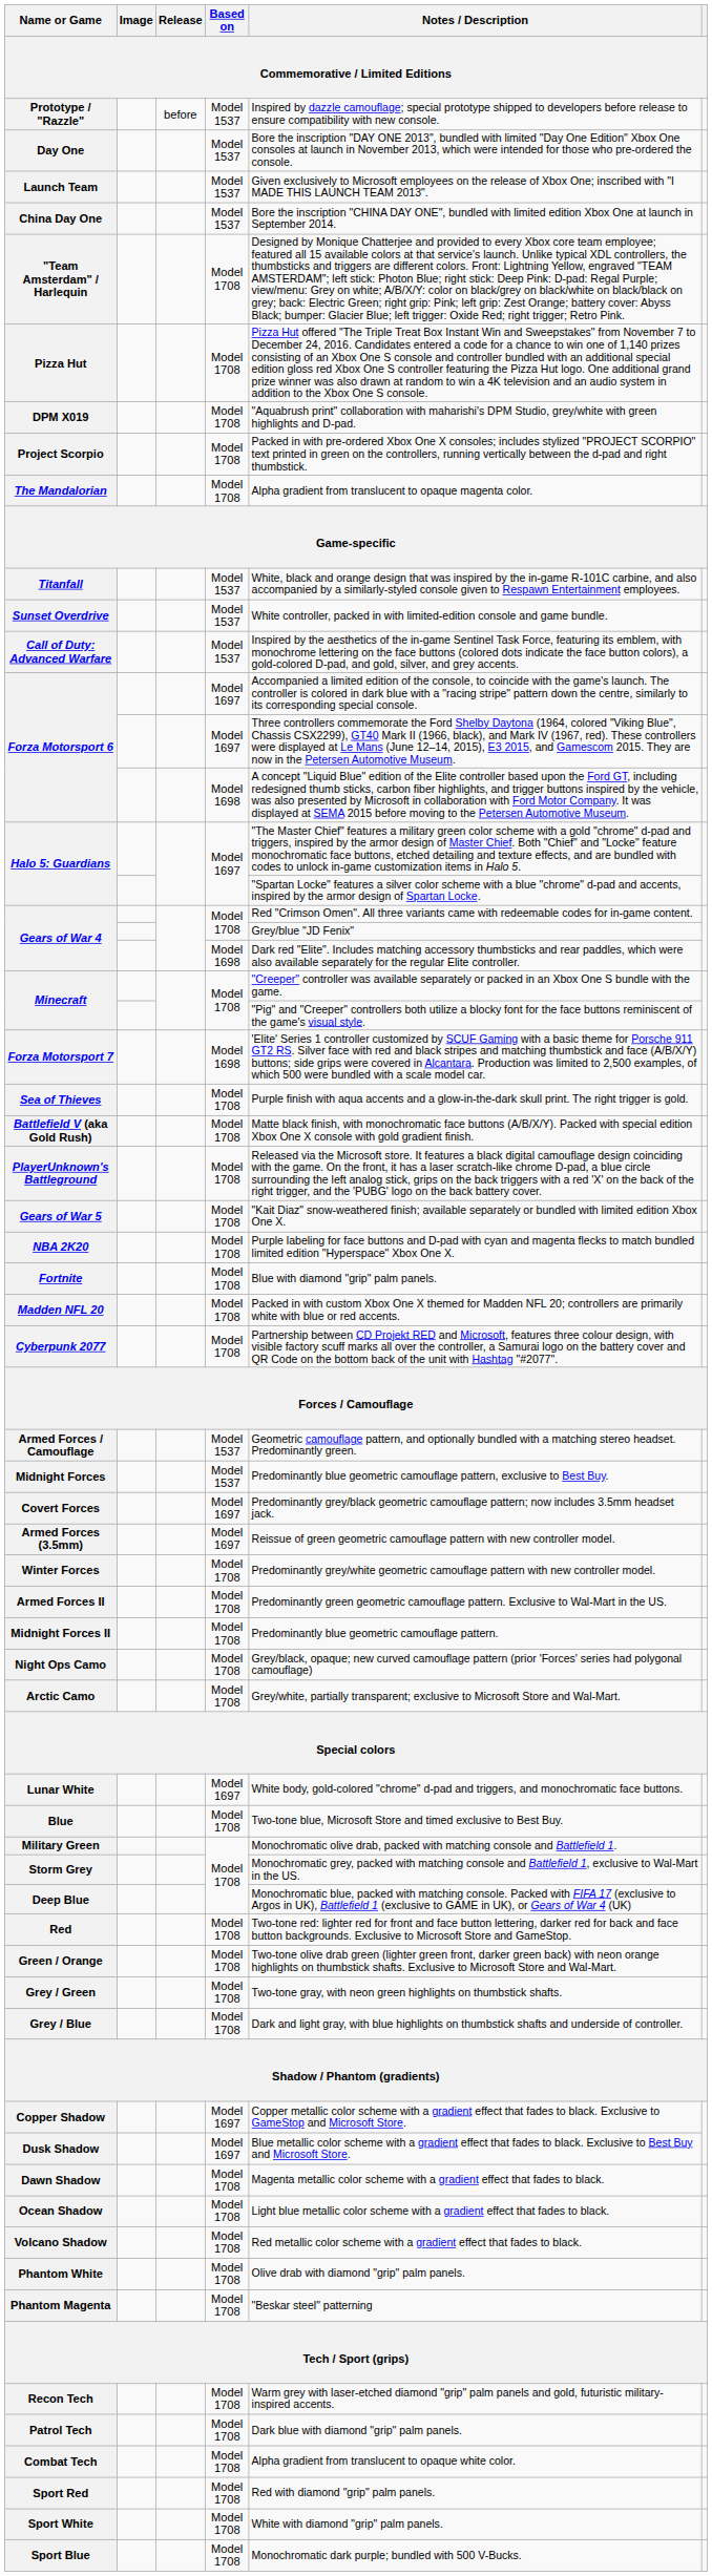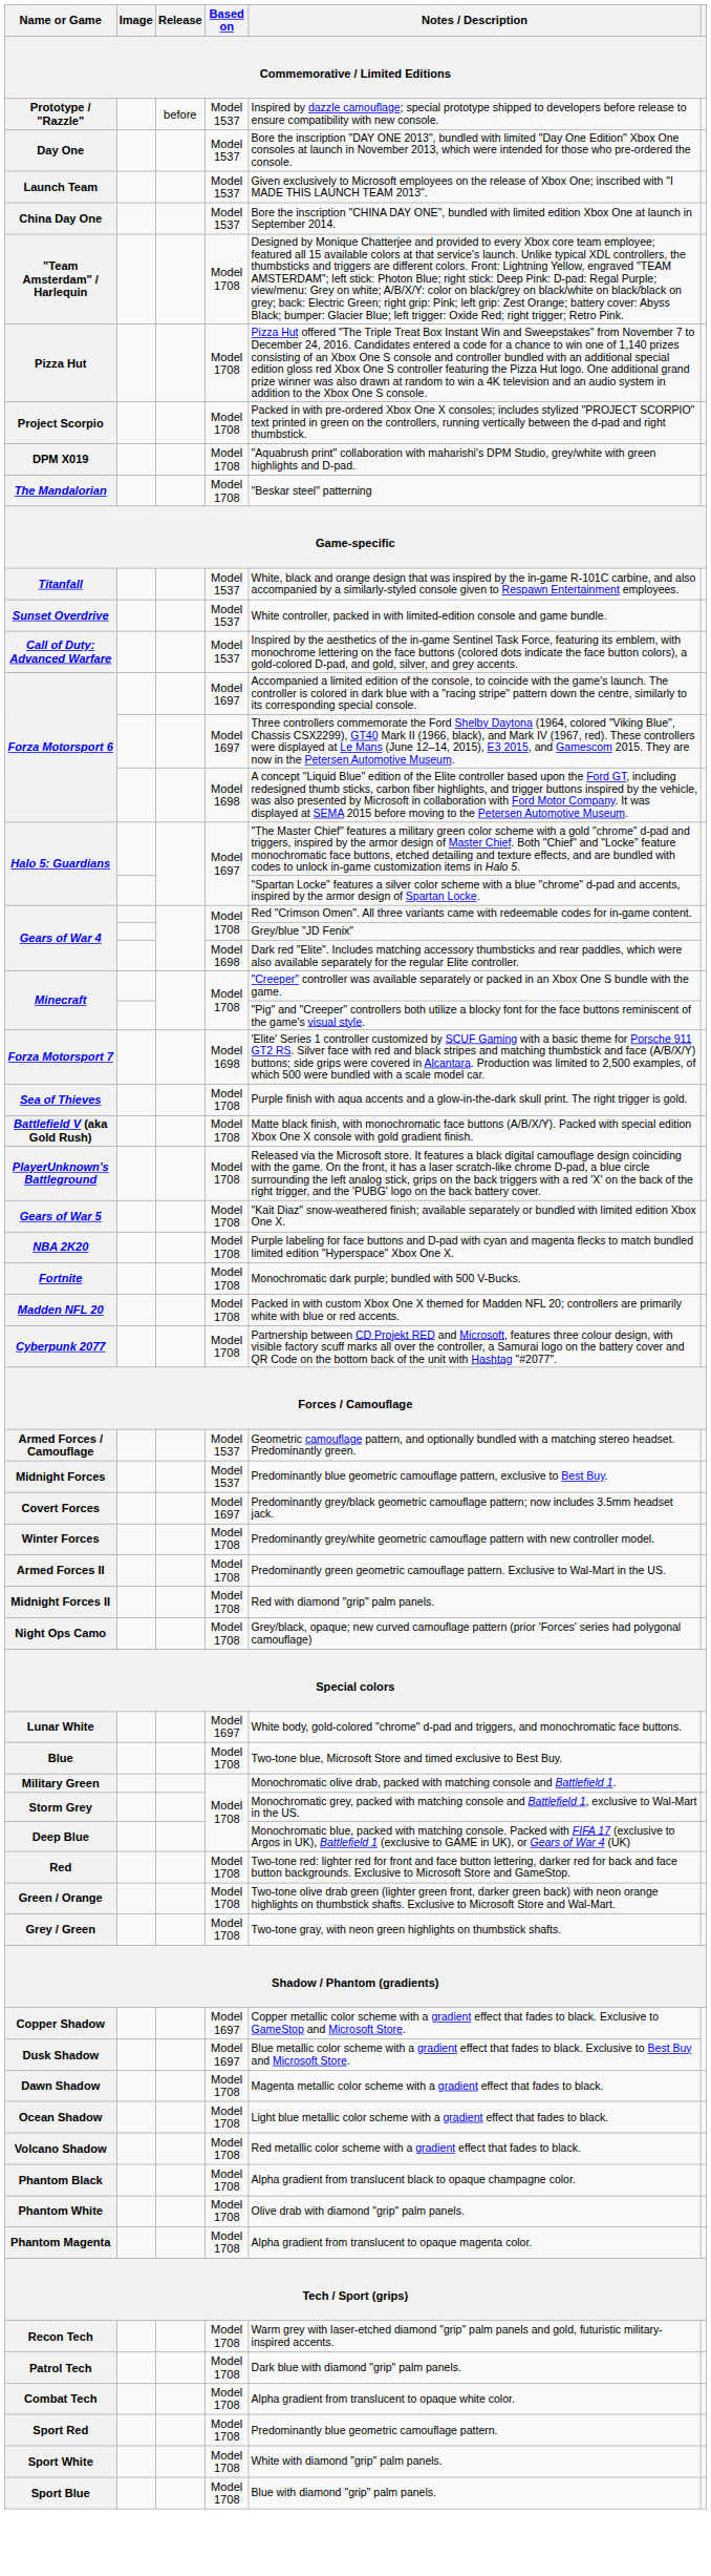rows swapped: Project Scorpio <-> DPM X019
The Mandalorian | Notes / Description: Alpha gradient from translucent to opaque magenta color. -> "Beskar steel" patterning
Fortnite | Notes / Description: Blue with diamond "grip" palm panels. -> Monochromatic dark purple; bundled with 500 V-Bucks.
- row: Armed Forces (3.5mm) | Model 1697 | Reissue of green geometric camouflage pattern with new controller model.
Midnight Forces II | Notes / Description: Predominantly blue geometric camouflage pattern. -> Red with diamond "grip" palm panels.
- row: Arctic Camo | Model 1708 | Grey/white, partially transparent; exclusive to Microsoft Store and Wal-Mart.
- row: Grey / Blue | Model 1708 | Dark and light gray, with blue highlights on thumbstick shafts and underside of controller.
+ row: Phantom Black | Model 1708 | Alpha gradient from translucent black to opaque champagne color.
Phantom Magenta | Notes / Description: "Beskar steel" patterning -> Alpha gradient from translucent to opaque magenta color.
Sport Red | Notes / Description: Red with diamond "grip" palm panels. -> Predominantly blue geometric camouflage pattern.
Sport Blue | Notes / Description: Monochromatic dark purple; bundled with 500 V-Bucks. -> Blue with diamond "grip" palm panels.
